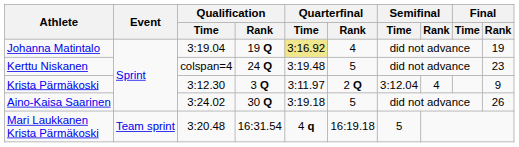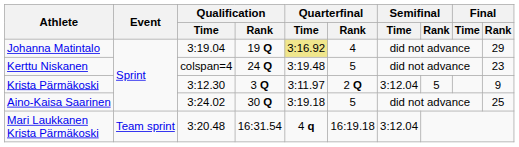Johanna Matintalo | Final / Rank: 19 -> 29
Krista Pärmäkoski | Semifinal / Rank: 4 -> 5
Aino-Kaisa Saarinen | Final / Rank: 26 -> 25
Mari Laukkanen Krista Pärmäkoski | Semifinal / Time: 5 -> 3:12.04
